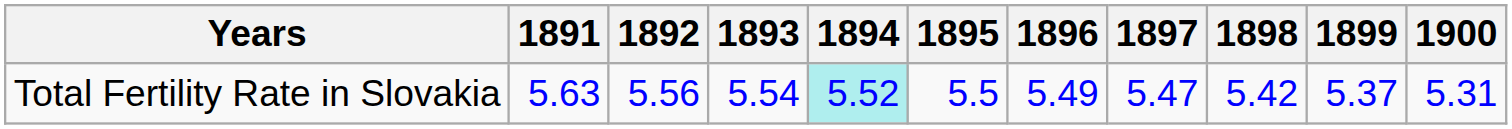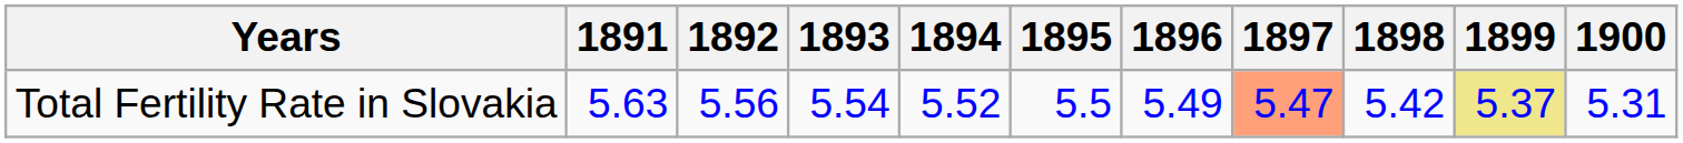row 2 | 1894: paleturquoise background -> no background
row 2 | 1897: no background -> lightsalmon background
row 2 | 1899: no background -> khaki background
